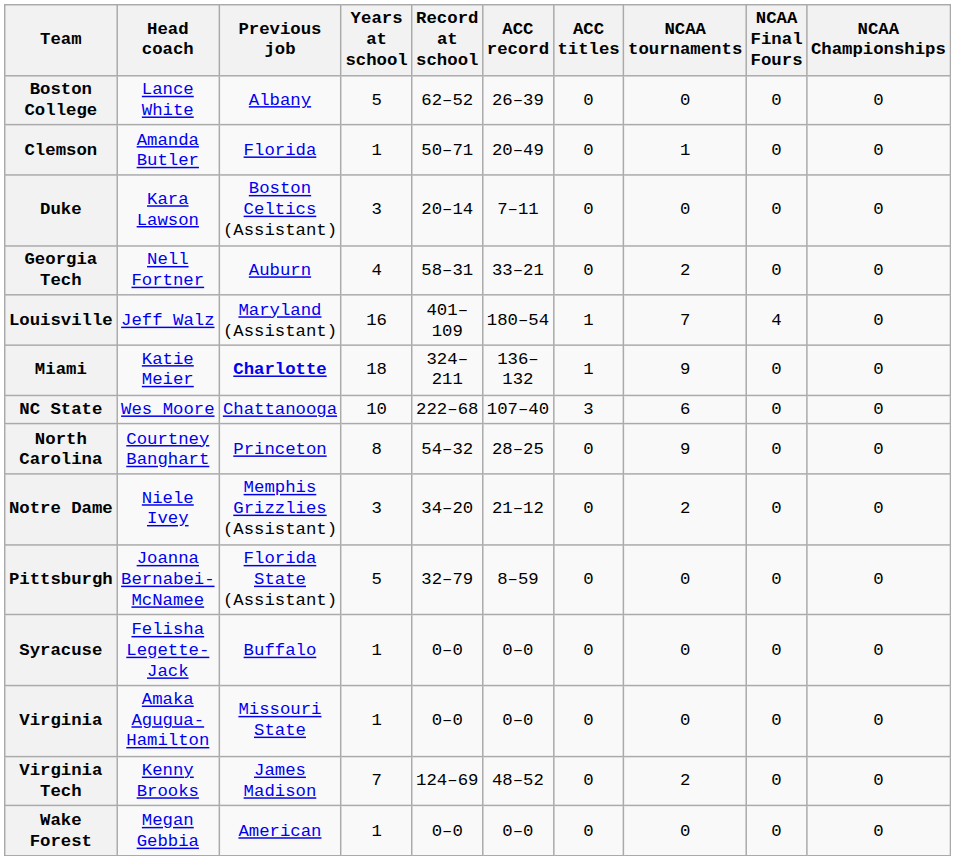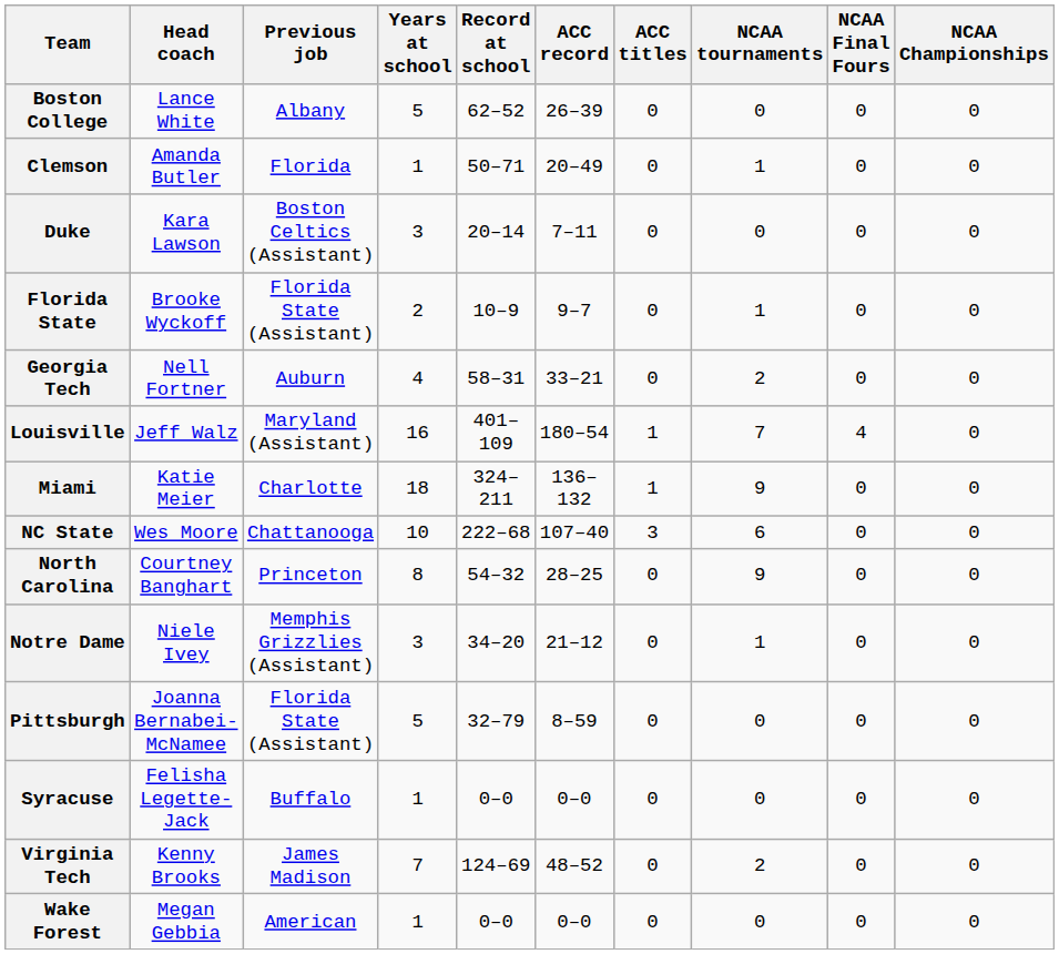+ row: Florida State | Brooke Wyckoff | Florida State (Assistant) | 2 | 10–9 | 9–7 | 0 | 1 | 0 | 0
Miami | Previous job: bold -> normal
Notre Dame | NCAA tournaments: 2 -> 1
- row: Virginia | Amaka Agugua-Hamilton | Missouri State | 1 | 0–0 | 0–0 | 0 | 0 | 0 | 0
